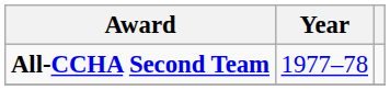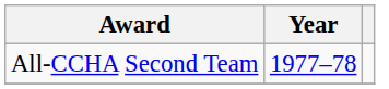row 2 | Award: bold -> normal
